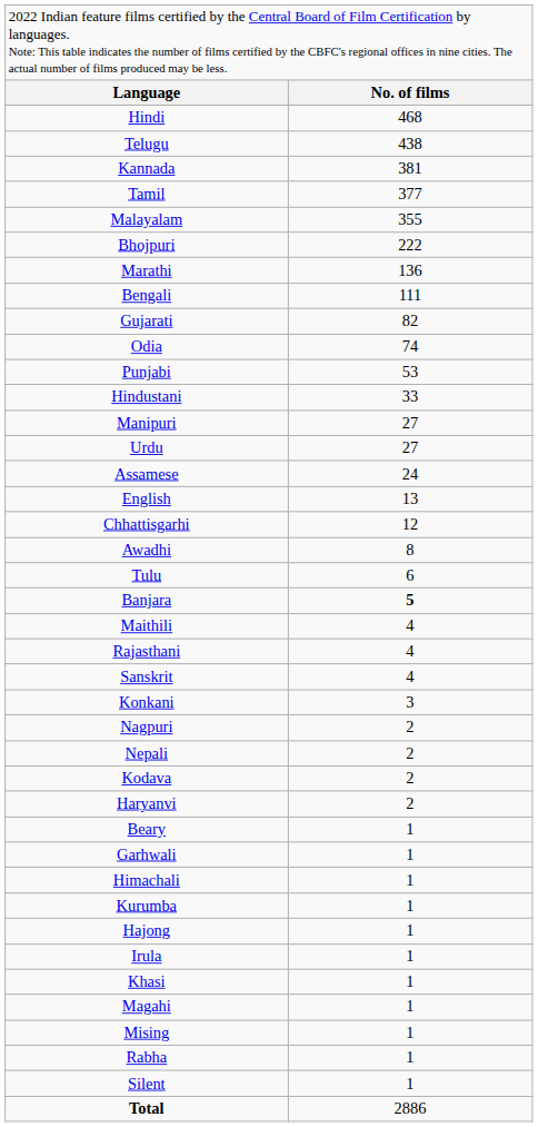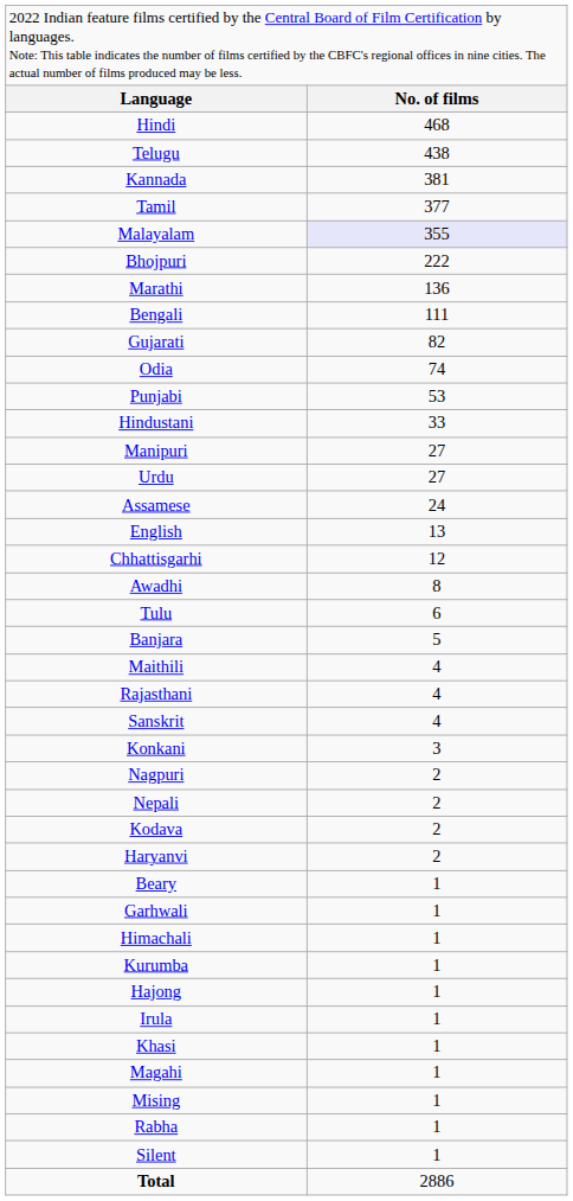Malayalam | column 2: no background -> lavender background
Banjara | column 2: bold -> normal
